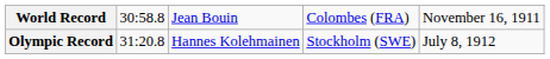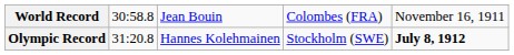Olympic Record | column 5: normal -> bold
